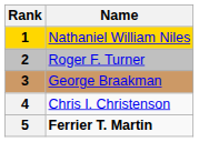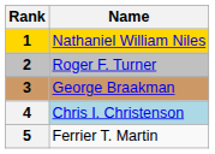Chris I. Christenson | Name: no background -> lightblue background
Ferrier T. Martin | Name: bold -> normal
